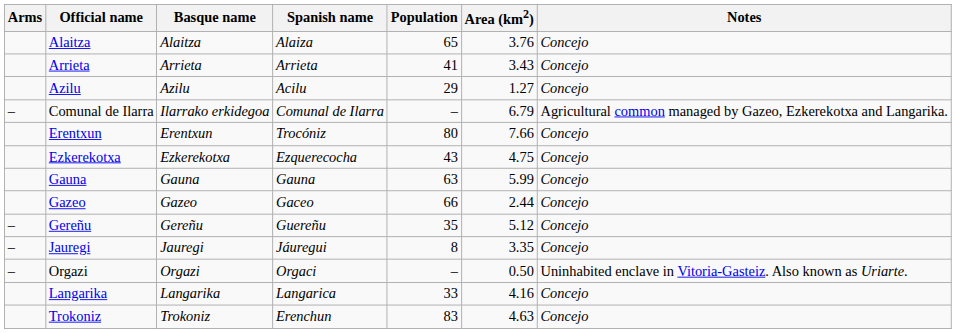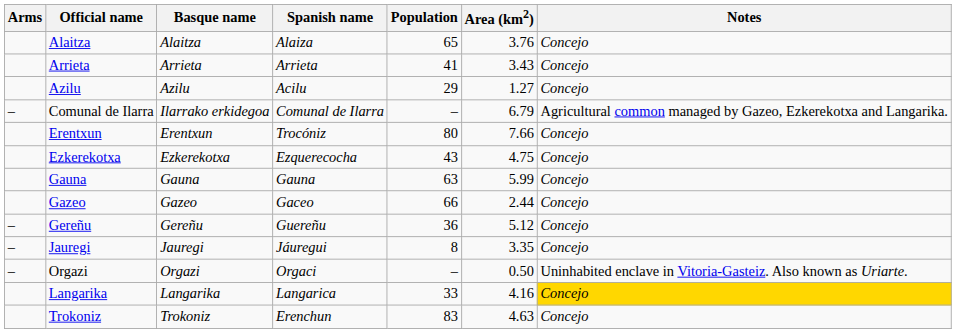row 10 | Population: 35 -> 36
row 13 | Notes: no background -> gold background
